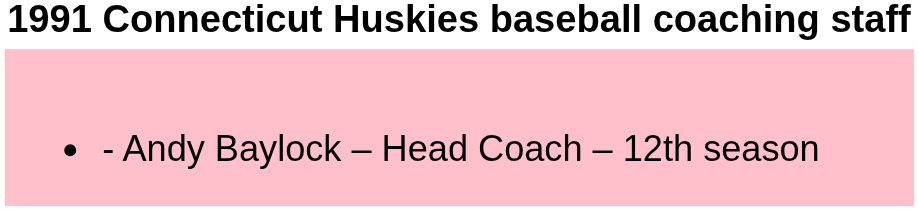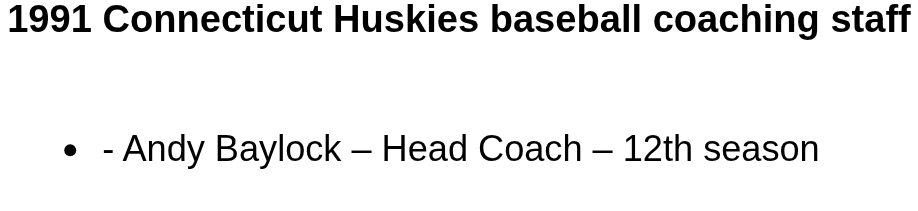- Andy Baylock – Head Coach – 12th season | column 1: pink background -> no background
